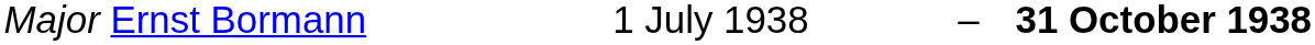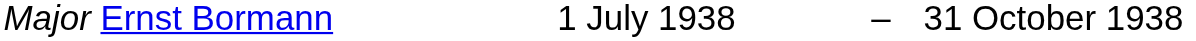Major Ernst Bormann | column 4: bold -> normal
